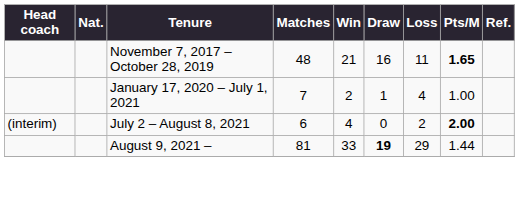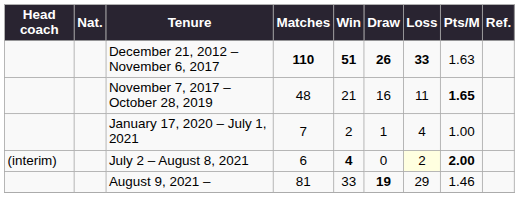+ row: December 21, 2012 – November 6, 2017 | 110 | 51 | 26 | 33 | 1.63
July 2 – August 8, 2021 | Win: normal -> bold
July 2 – August 8, 2021 | Loss: no background -> lightyellow background
August 9, 2021 – | Pts/M: 1.44 -> 1.46
